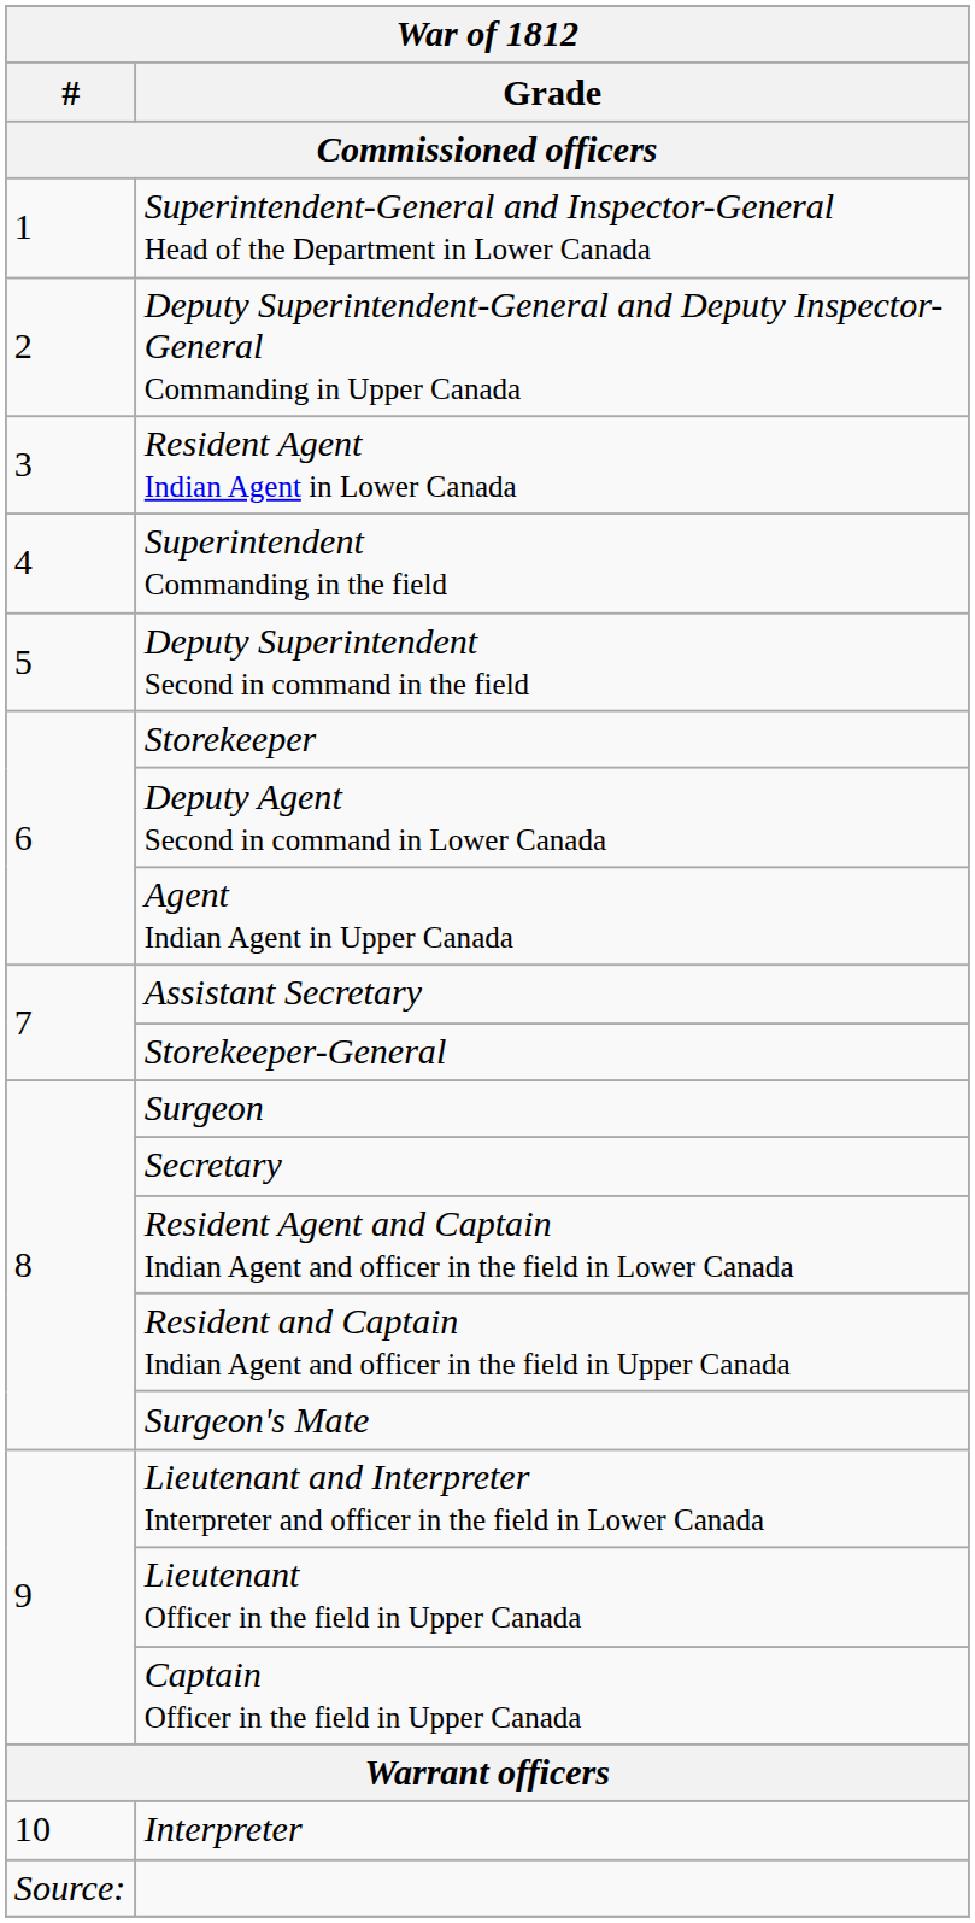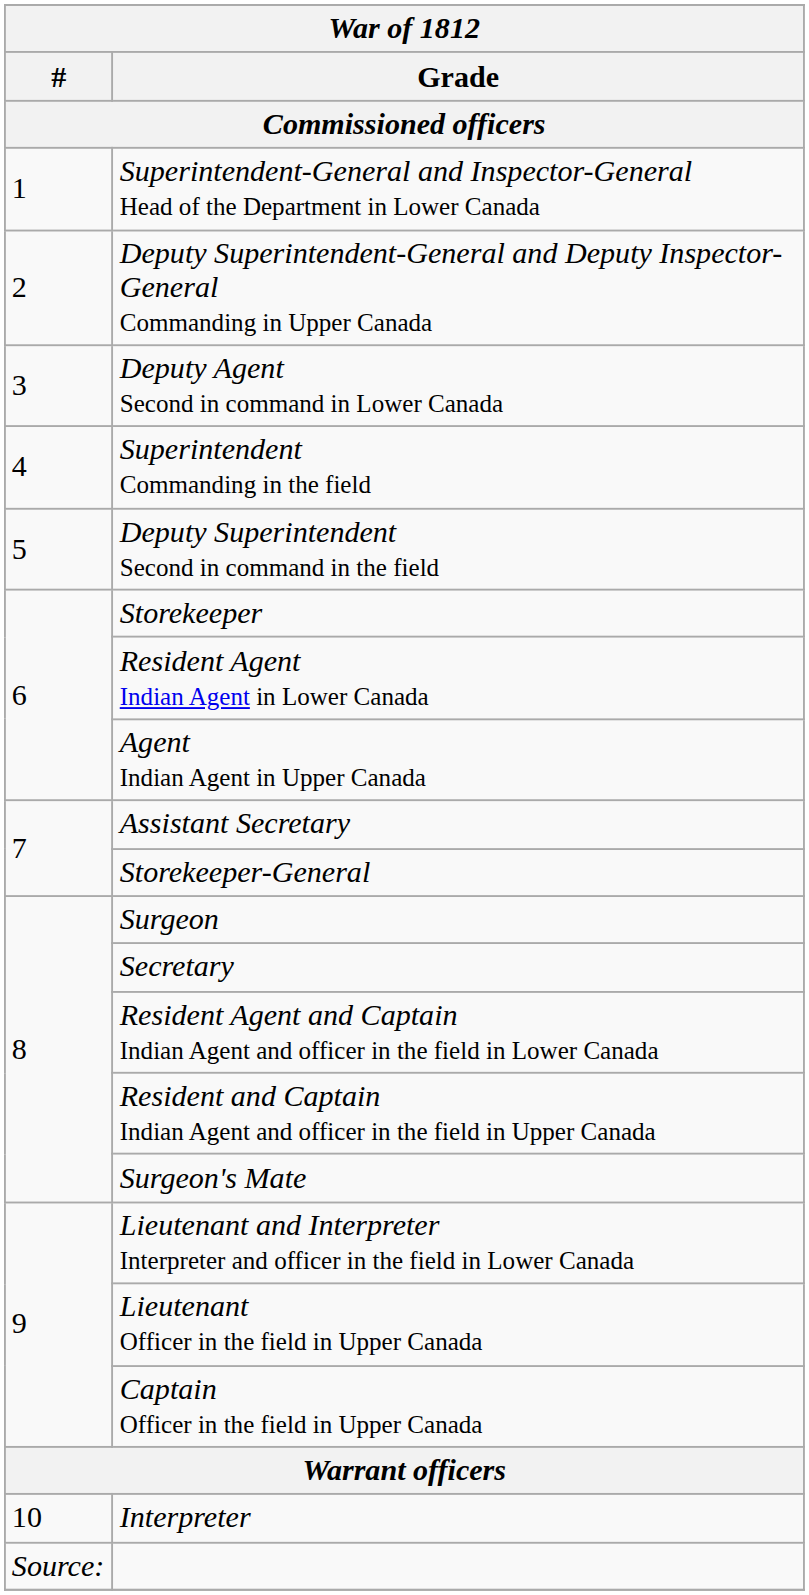row 6 | Grade: Resident Agent Indian Agent in Lower Canada -> Deputy Agent Second in command in Lower Canada
row 10 | Grade: Deputy Agent Second in command in Lower Canada -> Resident Agent Indian Agent in Lower Canada
